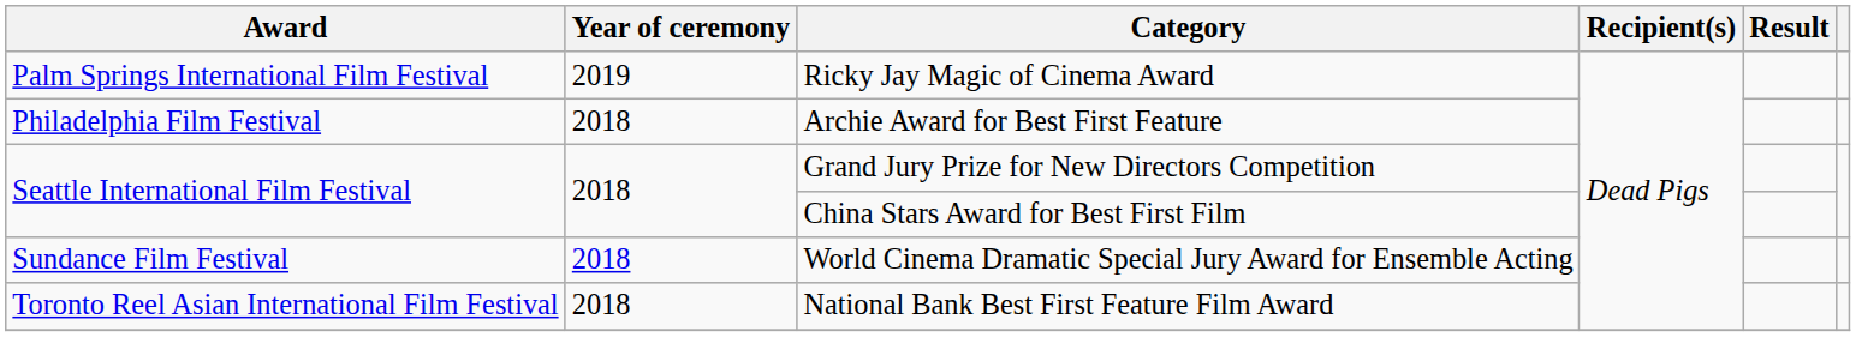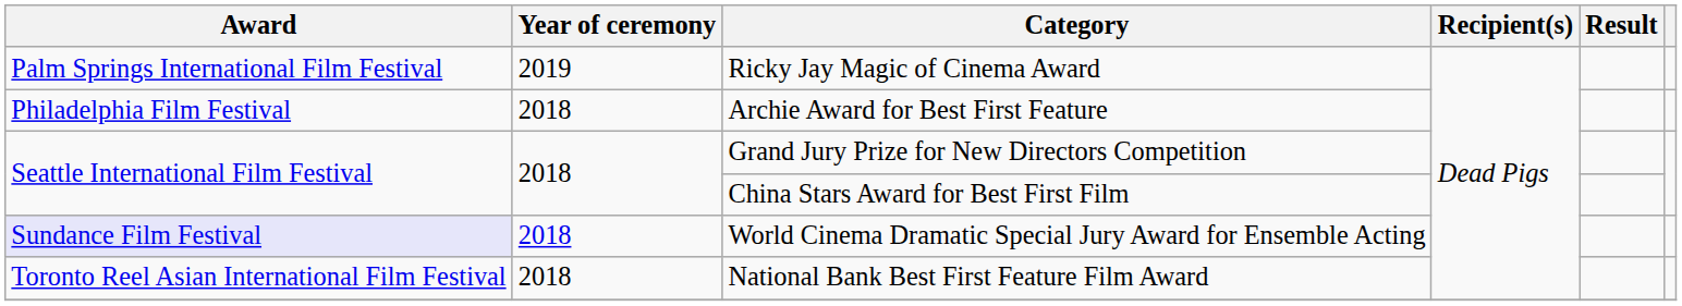World Cinema Dramatic Special Jury Award for Ensemble Acting | Award: no background -> lavender background
